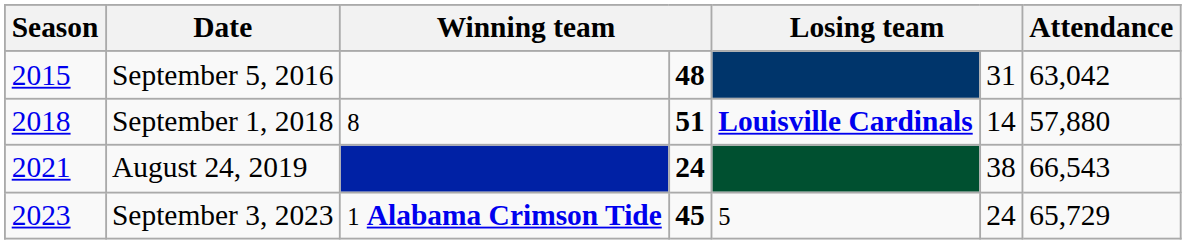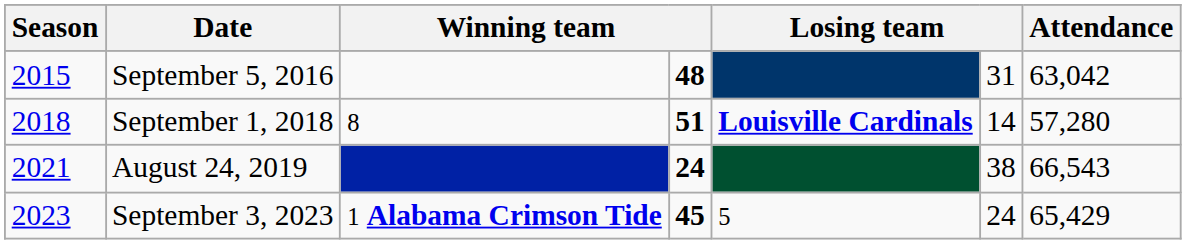September 1, 2018 | Attendance: 57,880 -> 57,280
September 3, 2023 | Attendance: 65,729 -> 65,429
